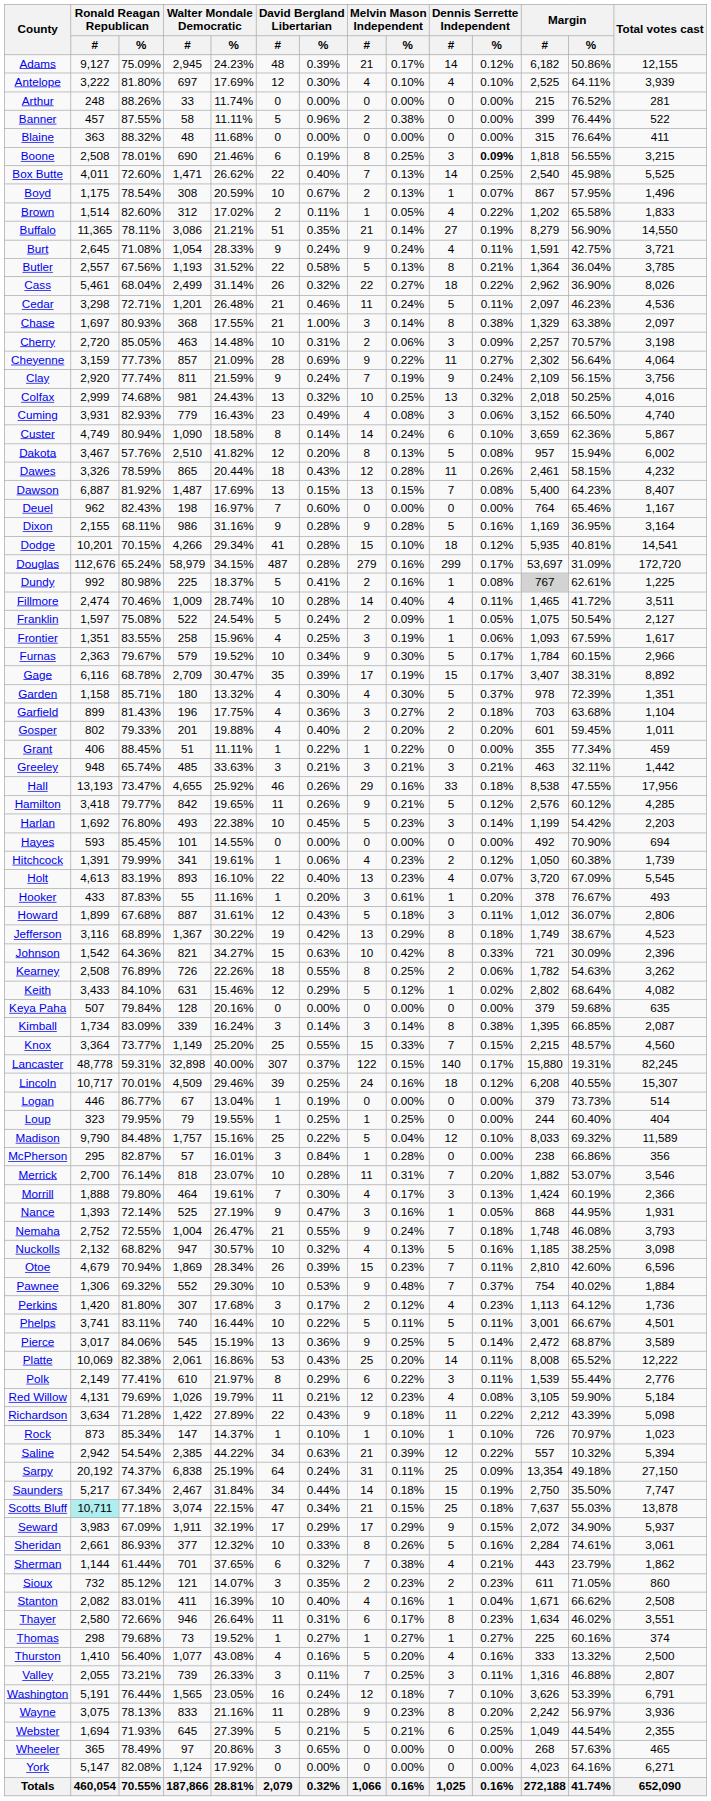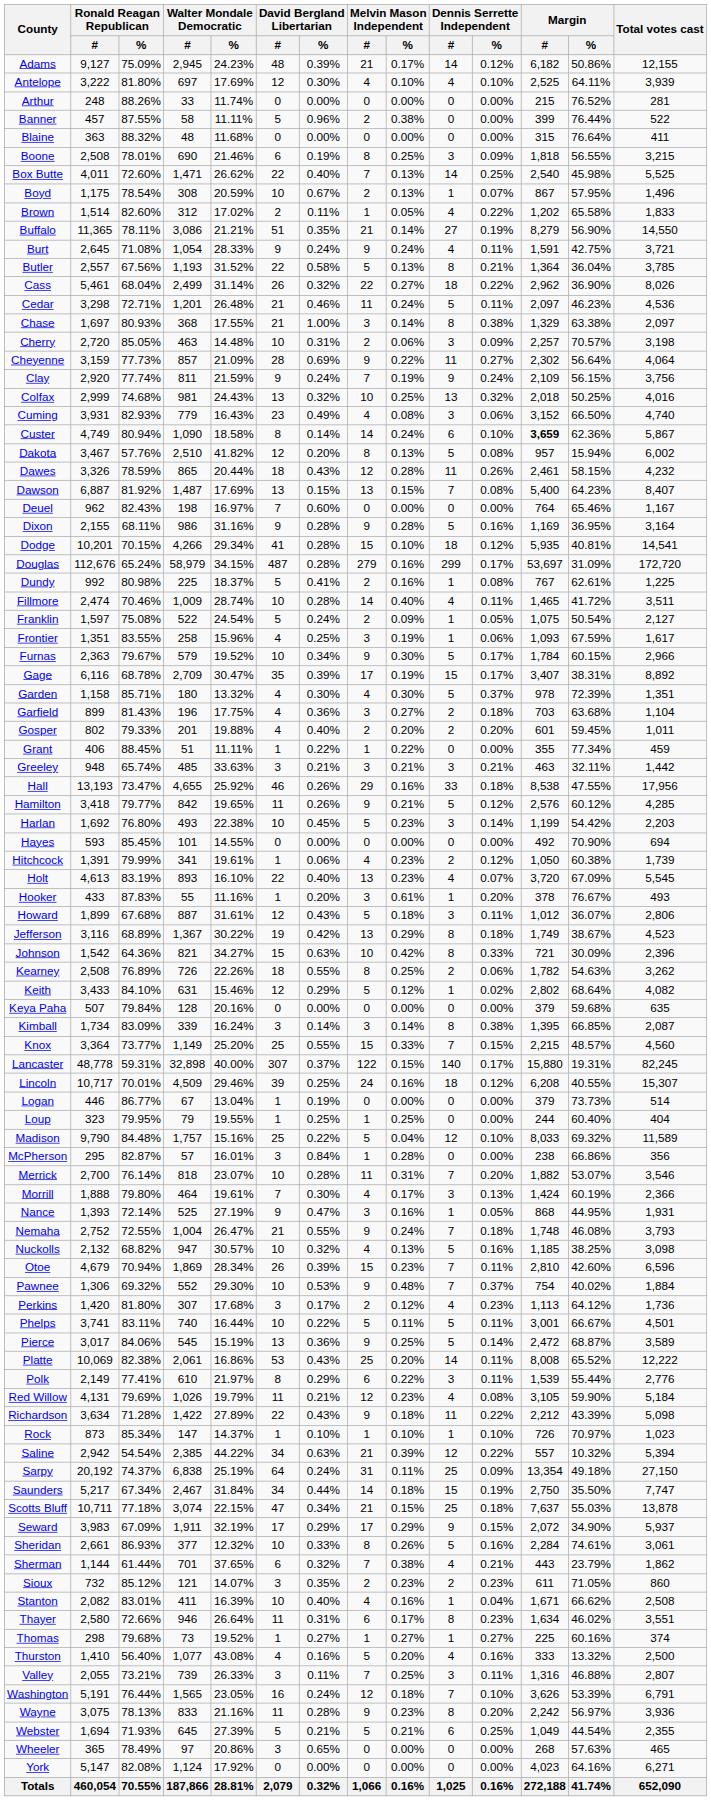Boone | Dennis Serrette Independent / %: bold -> normal
Custer | Margin / #: normal -> bold
Dundy | Margin / #: lightgrey background -> no background
Scotts Bluff | Ronald Reagan Republican / #: paleturquoise background -> no background
